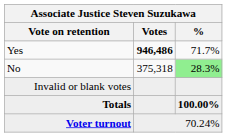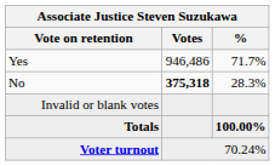Yes | Votes: bold -> normal
No | Votes: normal -> bold
No | %: lightgreen background -> no background
